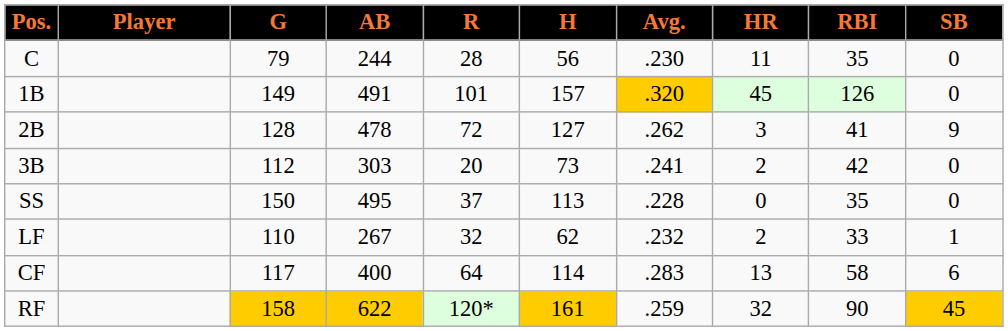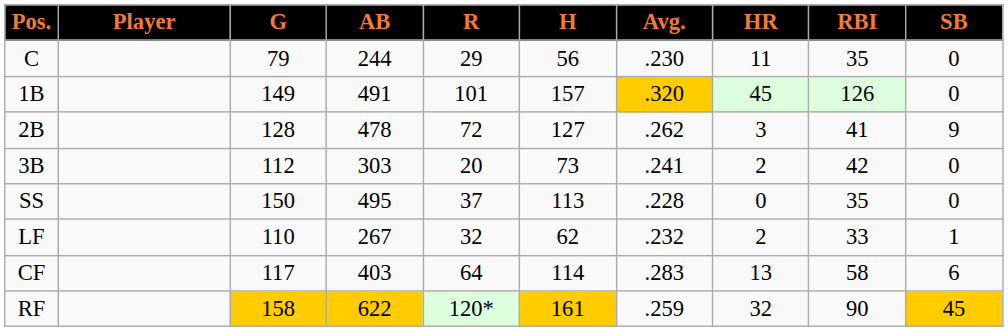C | R: 28 -> 29
CF | AB: 400 -> 403
